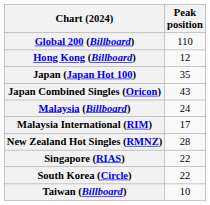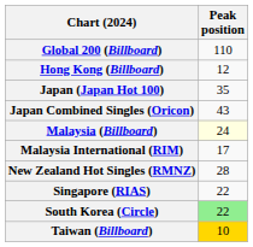Malaysia (Billboard) | Peak position: no background -> lightyellow background
South Korea (Circle) | Peak position: no background -> lightgreen background
Taiwan (Billboard) | Peak position: no background -> gold background
